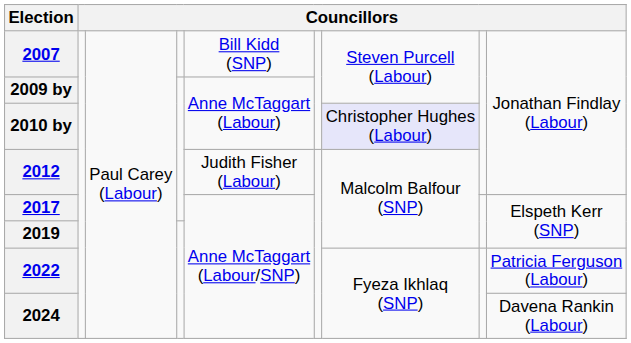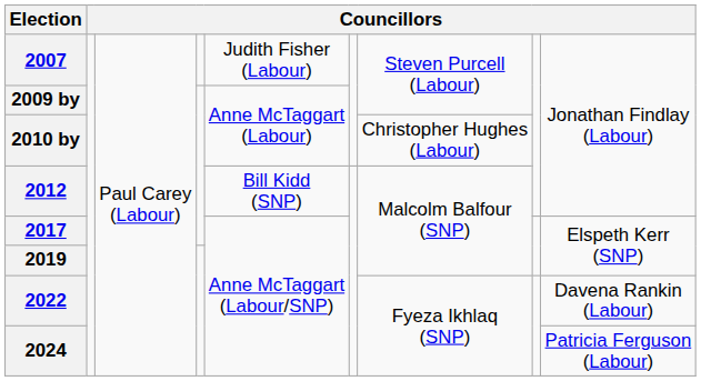2007 | column 5: Bill Kidd (SNP) -> Judith Fisher (Labour)
2010 by | column 7: lavender background -> no background
2012 | column 5: Judith Fisher (Labour) -> Bill Kidd (SNP)
2022 | column 9: Patricia Ferguson (Labour) -> Davena Rankin (Labour)
2024 | column 9: Davena Rankin (Labour) -> Patricia Ferguson (Labour)
